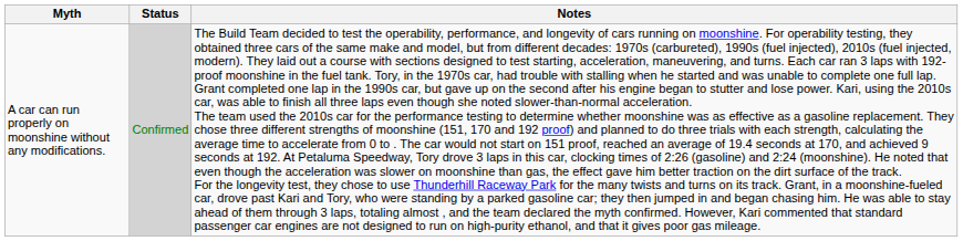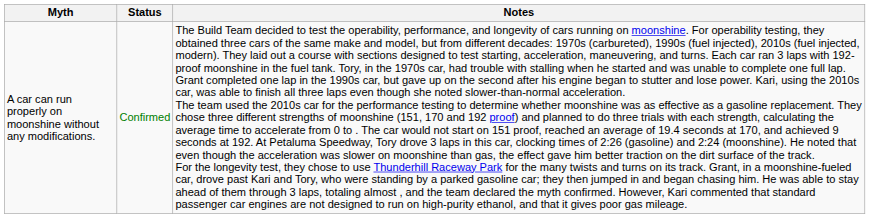row 2 | Status: lightgrey background -> no background
